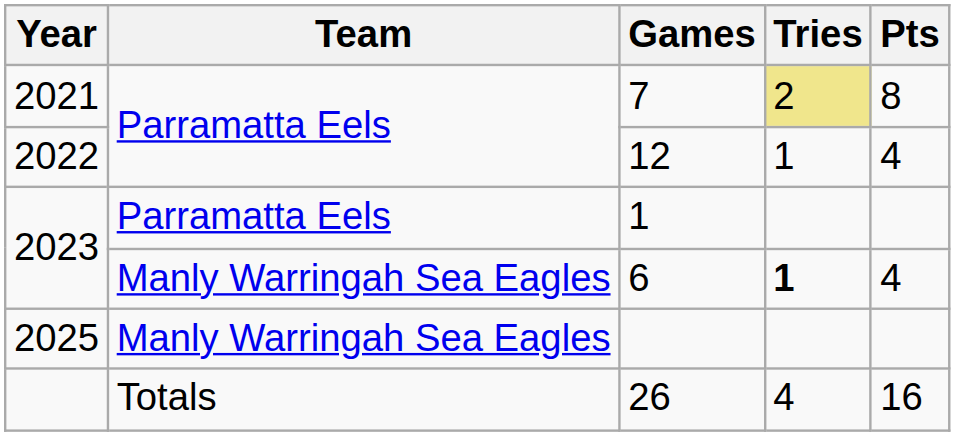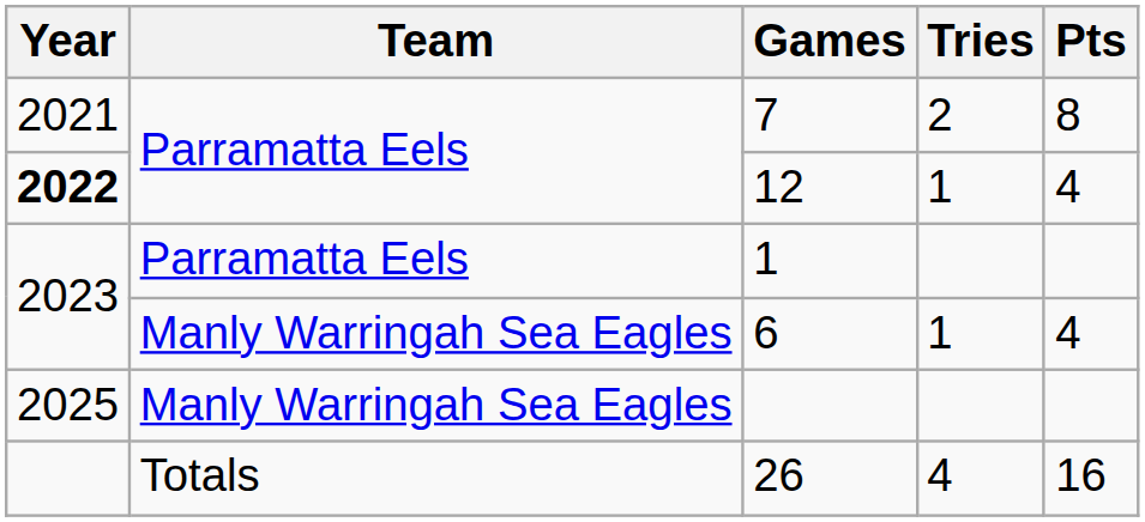7 | Tries: khaki background -> no background
12 | Year: normal -> bold
6 | Tries: bold -> normal
